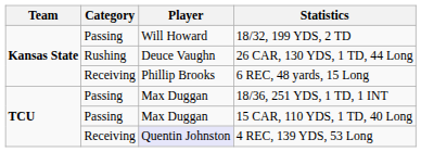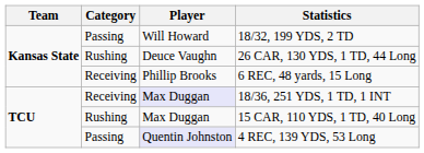18/36, 251 YDS, 1 TD, 1 INT | Category: Passing -> Receiving
18/36, 251 YDS, 1 TD, 1 INT | Player: no background -> lavender background
15 CAR, 110 YDS, 1 TD, 40 Long | Category: Passing -> Rushing
4 REC, 139 YDS, 53 Long | Category: Receiving -> Passing
